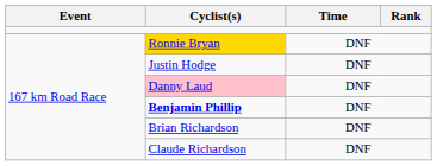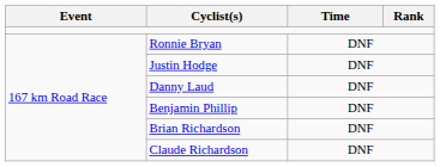Ronnie Bryan | Cyclist(s): gold background -> no background
Danny Laud | Cyclist(s): pink background -> no background
Benjamin Phillip | Cyclist(s): bold -> normal
